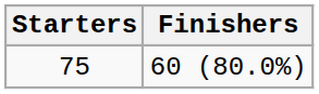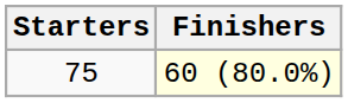75 | Finishers: no background -> lightyellow background
